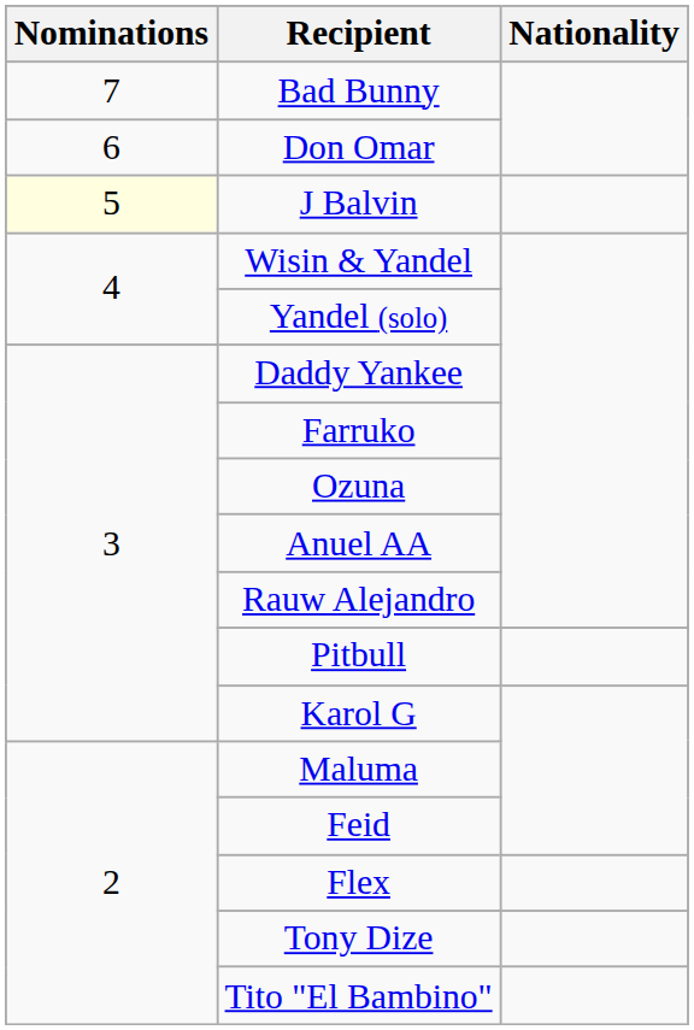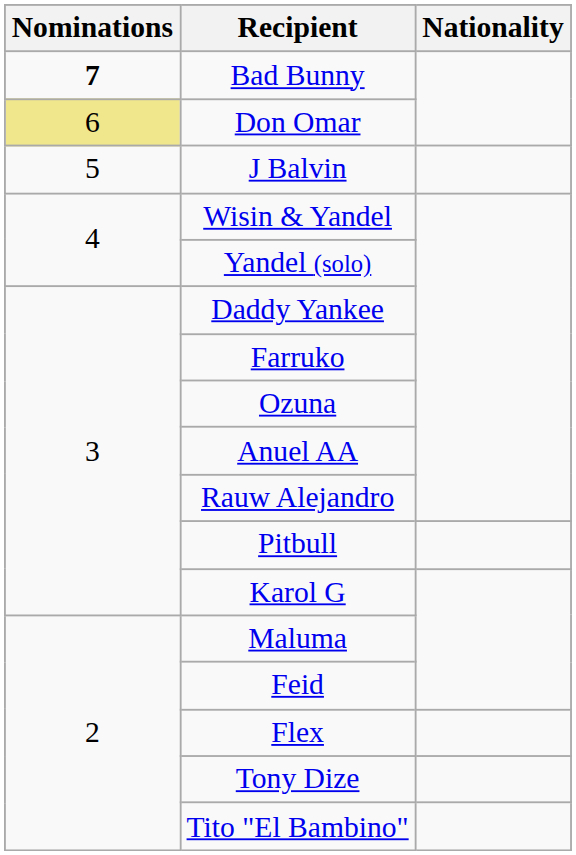Bad Bunny | Nominations: normal -> bold
Don Omar | Nominations: no background -> khaki background
J Balvin | Nominations: lightyellow background -> no background
